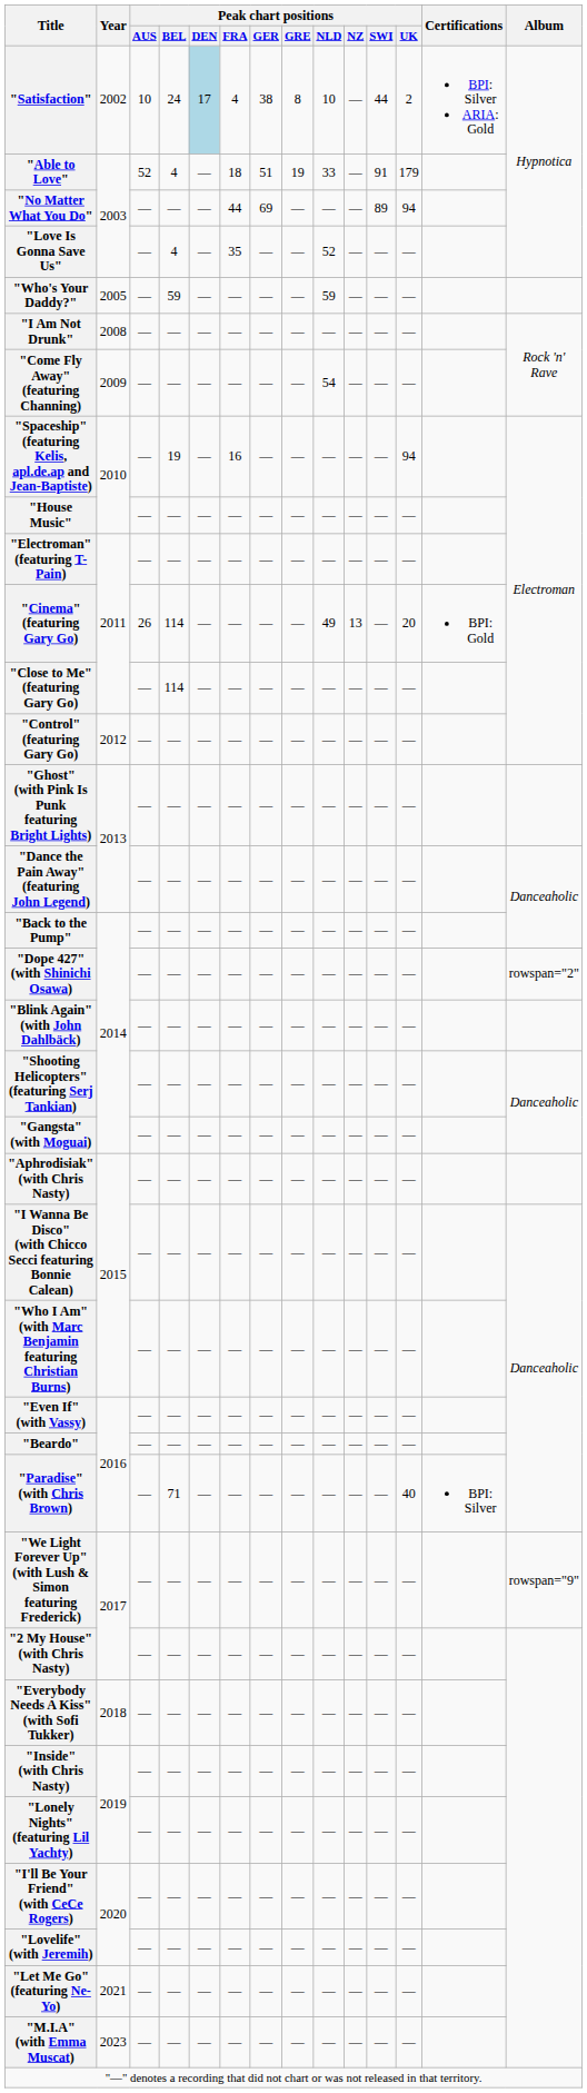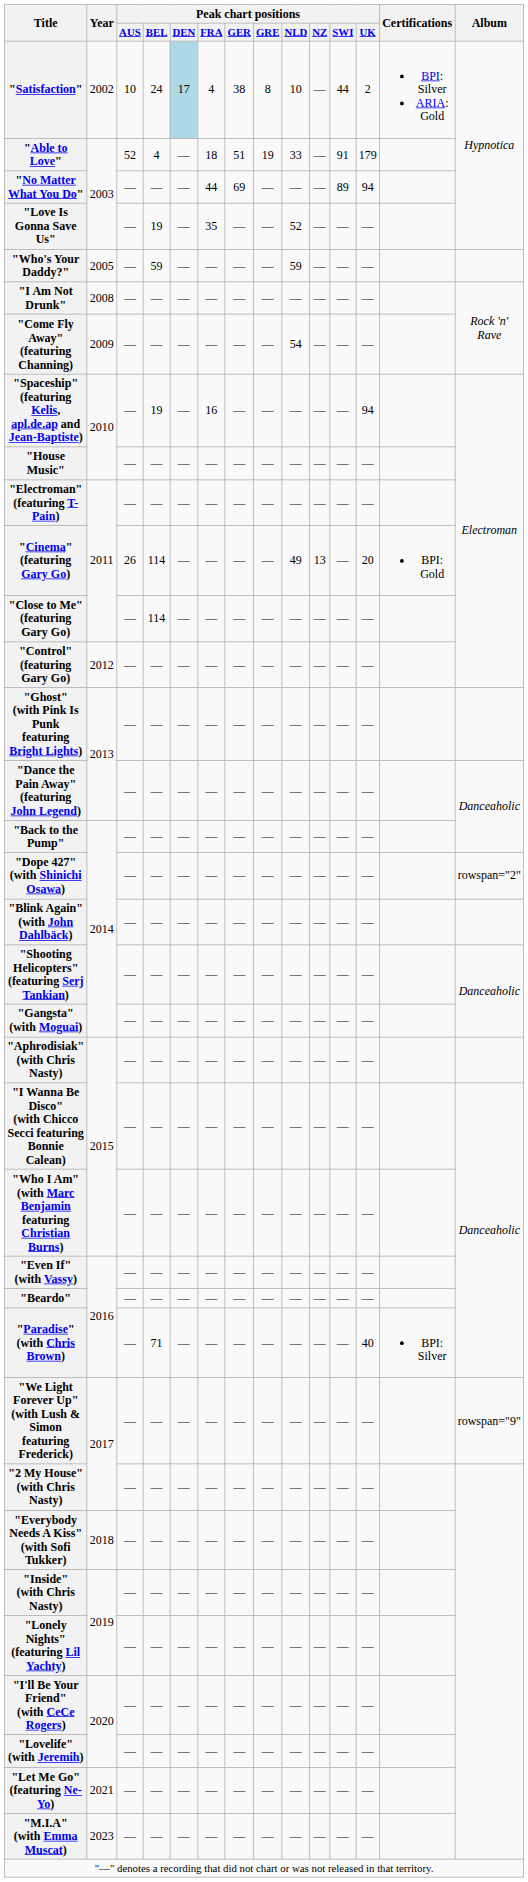"Love Is Gonna Save Us" | Peak chart positions / BEL: 4 -> 19
